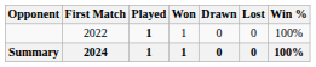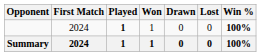row 2 | First Match: 2022 -> 2024
row 2 | Win %: normal -> bold
